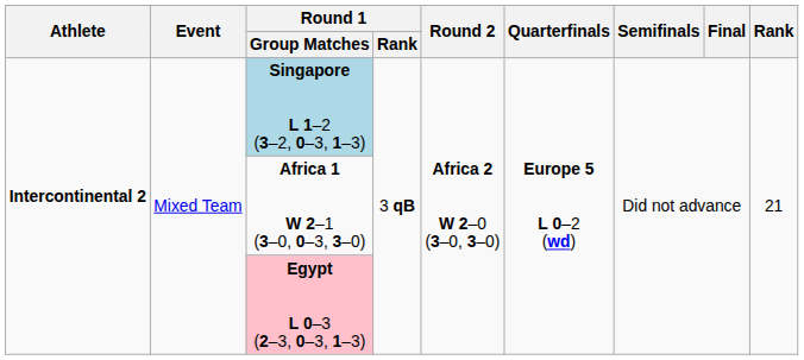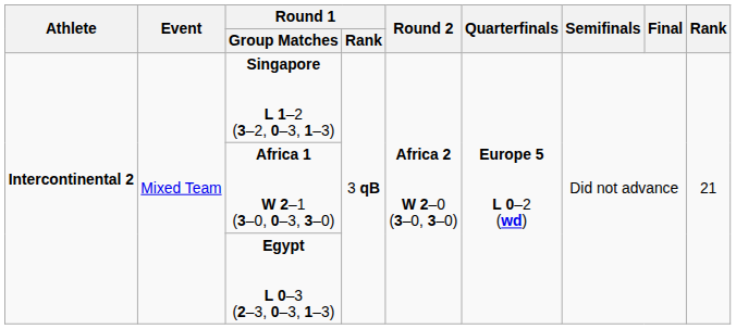Singapore L 1–2 (3–2, 0–3, 1–3) | Round 1 / Group Matches: lightblue background -> no background
Egypt L 0–3 (2–3, 0–3, 1–3) | Round 1 / Group Matches: pink background -> no background
